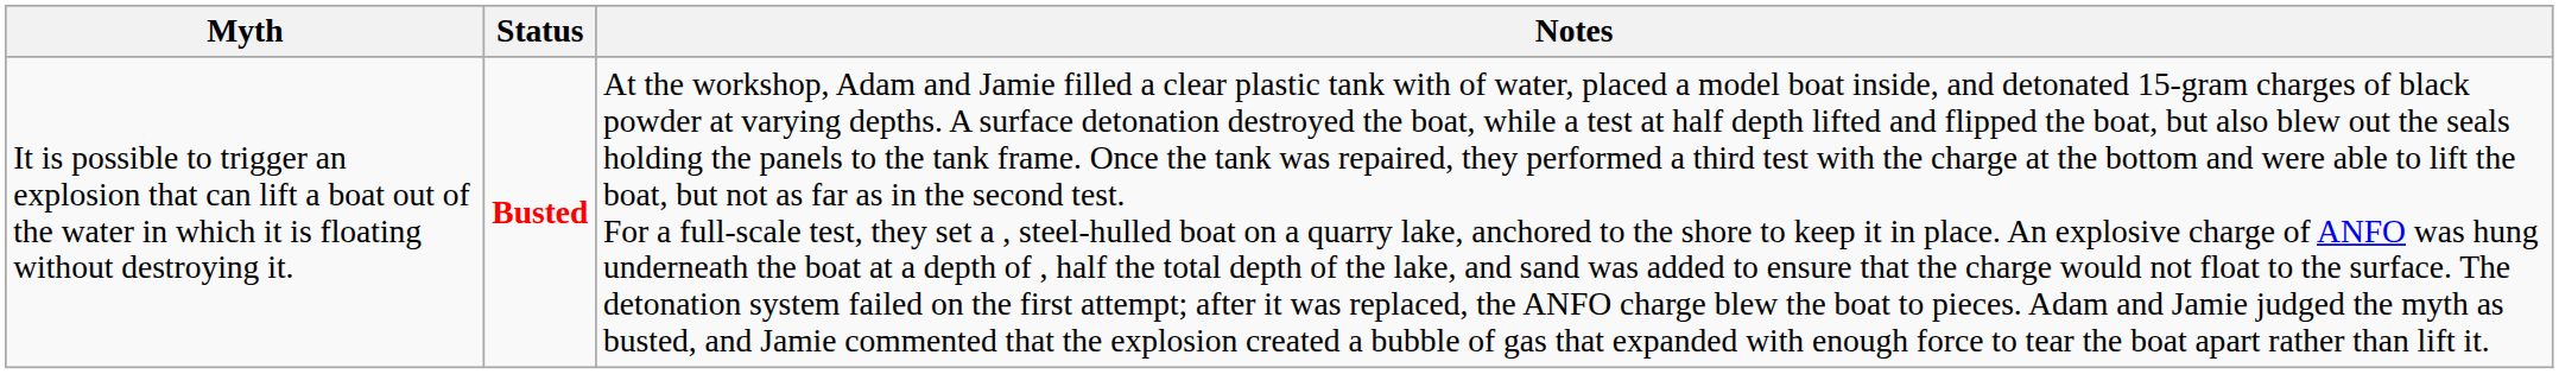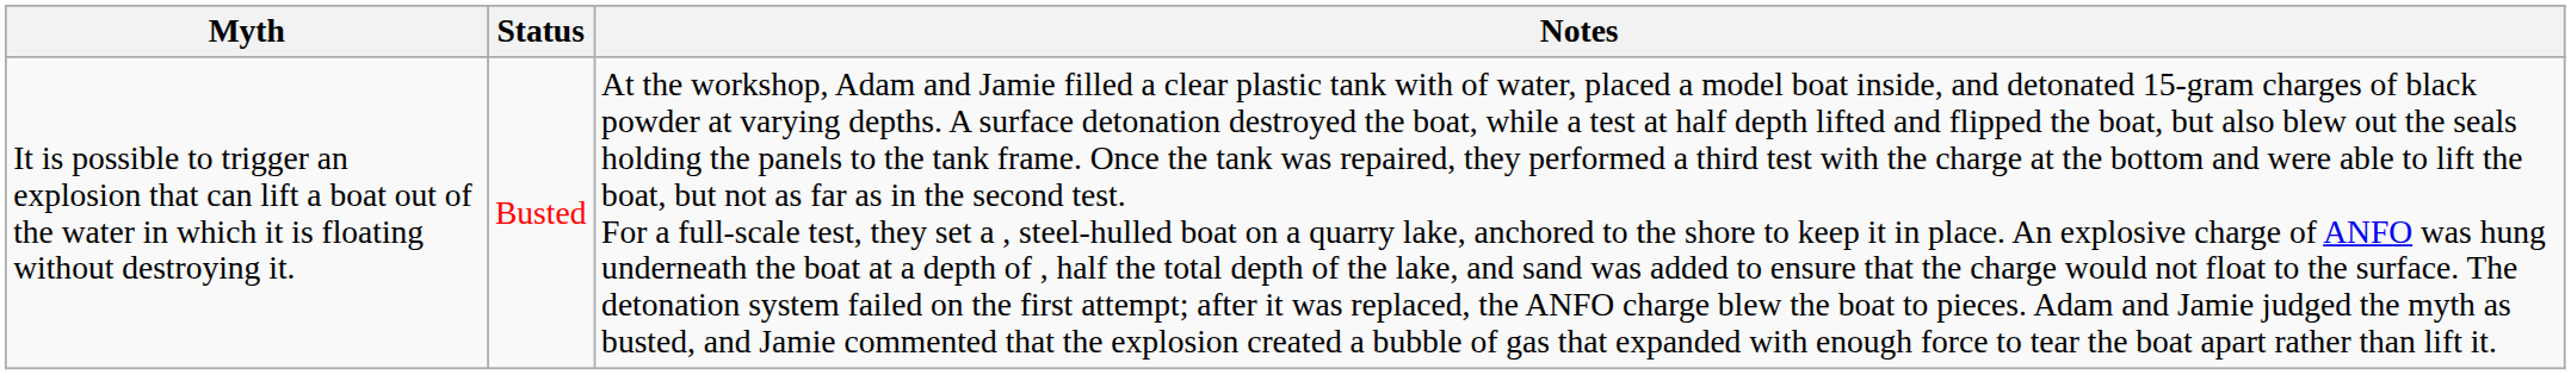row 2 | Status: bold -> normal
